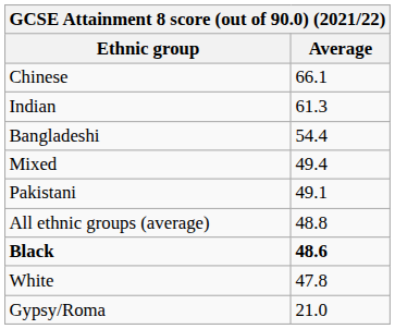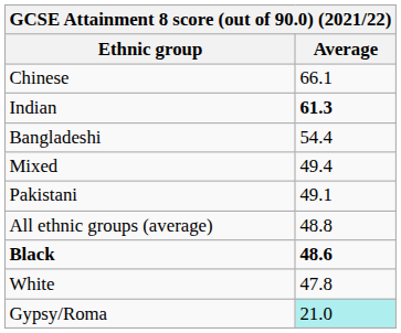Indian | Average: normal -> bold
Gypsy/Roma | Average: no background -> paleturquoise background
